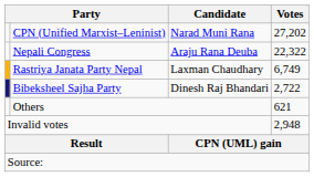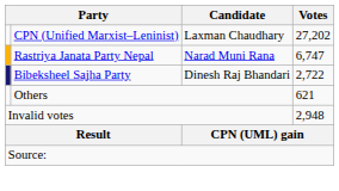CPN (Unified Marxist–Leninist) | Candidate: Narad Muni Rana -> Laxman Chaudhary
- row: Nepali Congress | Araju Rana Deuba | 22,322
Rastriya Janata Party Nepal | Candidate: Laxman Chaudhary -> Narad Muni Rana
Rastriya Janata Party Nepal | Votes: 6,749 -> 6,747
